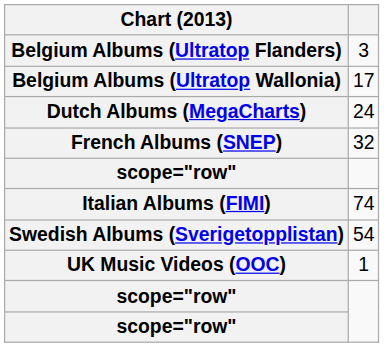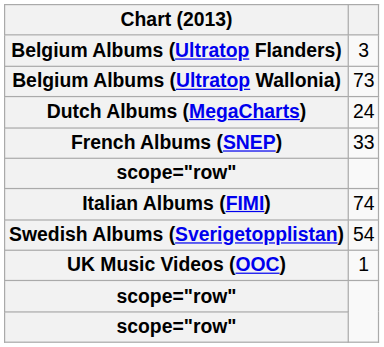Belgium Albums (Ultratop Wallonia) | column 2: 17 -> 73
French Albums (SNEP) | column 2: 32 -> 33
